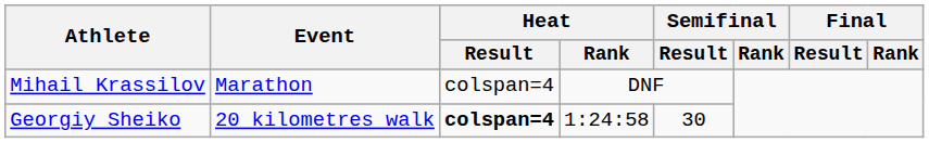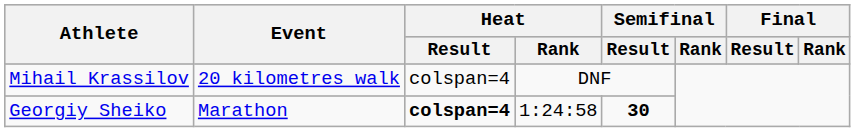Mihail Krassilov | Event: Marathon -> 20 kilometres walk
Georgiy Sheiko | Event: 20 kilometres walk -> Marathon
Georgiy Sheiko | Semifinal / Result: normal -> bold
